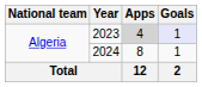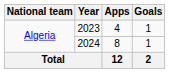2023 | Apps: lightgrey background -> no background
2023 | Goals: lavender background -> no background
